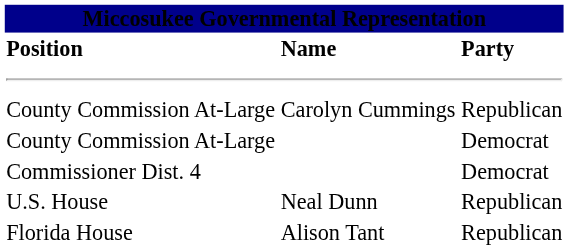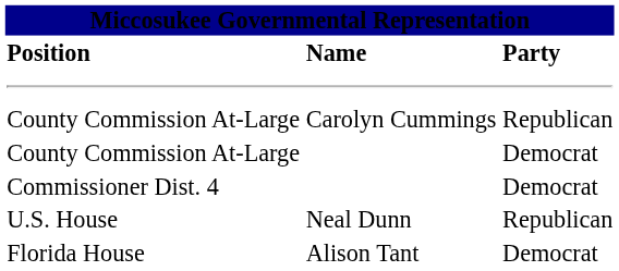Florida House | Party: Republican -> Democrat
